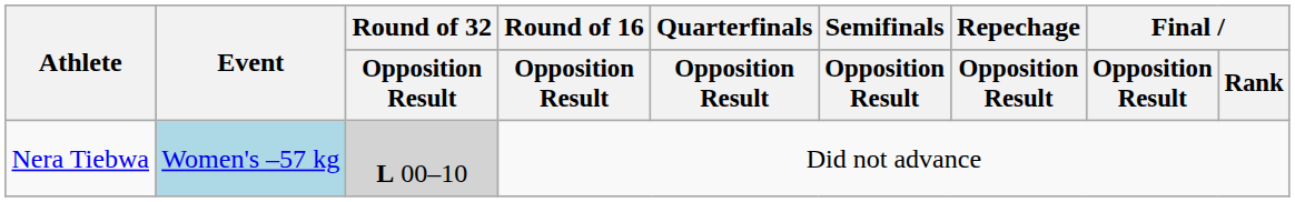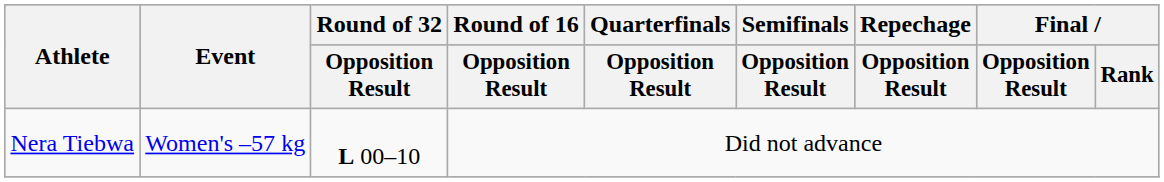Nera Tiebwa | Event: lightblue background -> no background
Nera Tiebwa | Round of 32 / Opposition Result: lightgrey background -> no background
